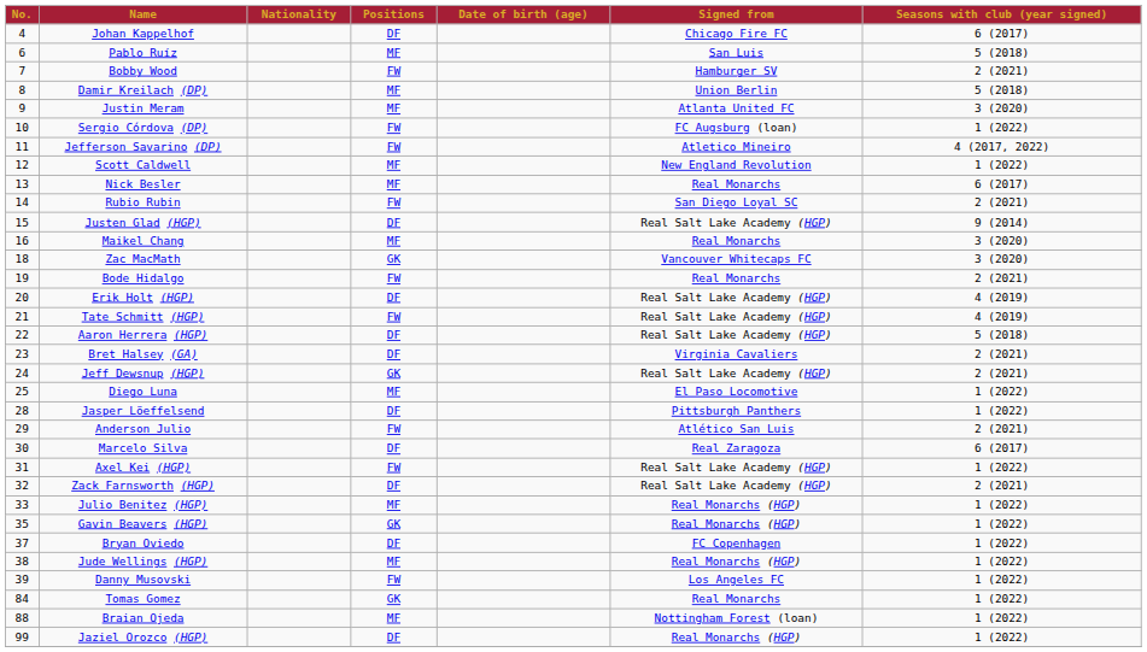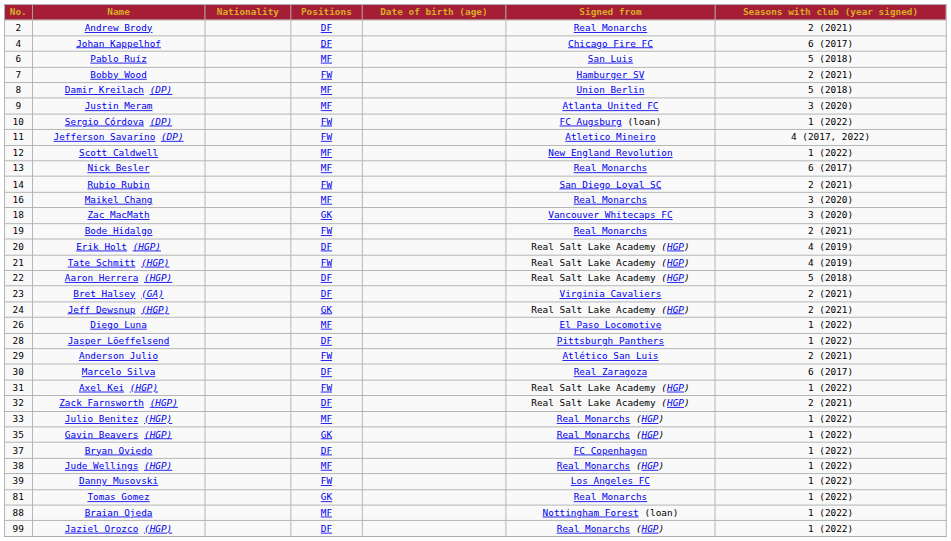+ row: 2 | Andrew Brody | DF | Real Monarchs | 2 (2021)
- row: 15 | Justen Glad (HGP) | DF | Real Salt Lake Academy (HGP) | 9 (2014)
Diego Luna | No.: 25 -> 26
Tomas Gomez | No.: 84 -> 81
